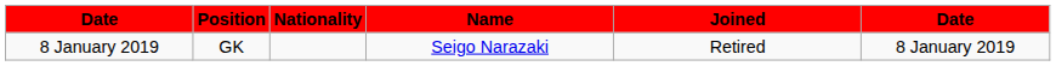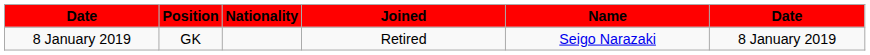columns swapped: Name <-> Joined
